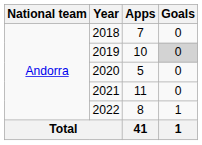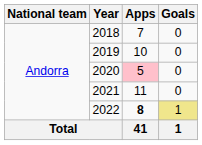2019 | Goals: lightgrey background -> no background
2020 | Apps: no background -> pink background
2022 | Apps: normal -> bold
2022 | Goals: no background -> khaki background
